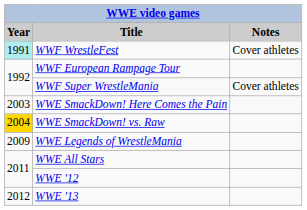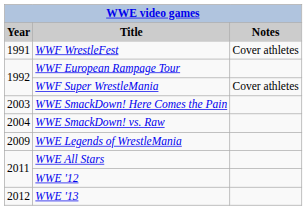WWF WrestleFest | Year: paleturquoise background -> no background
WWE SmackDown! vs. Raw | Year: gold background -> no background
